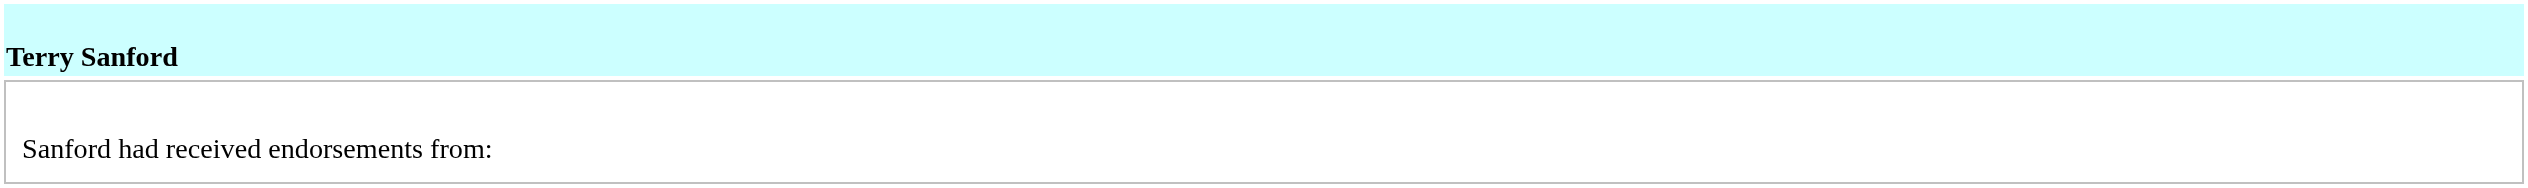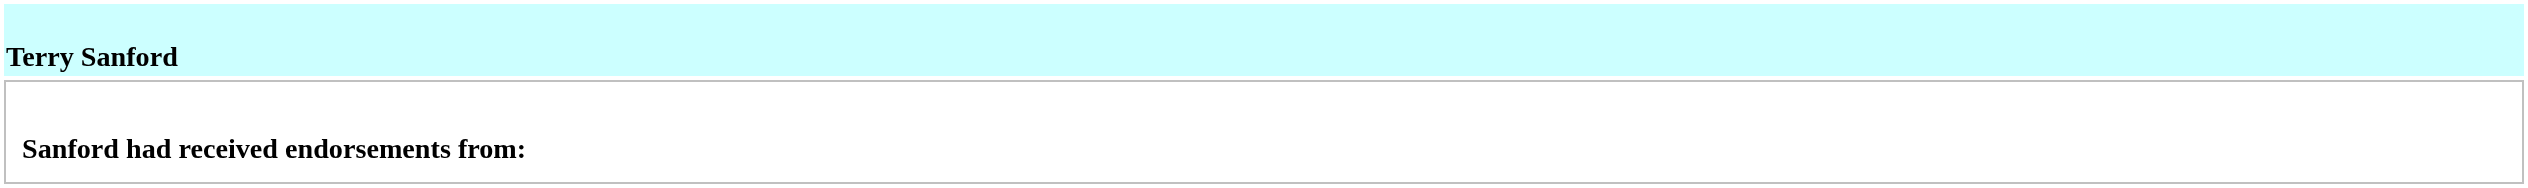row 2 | column 1: normal -> bold
